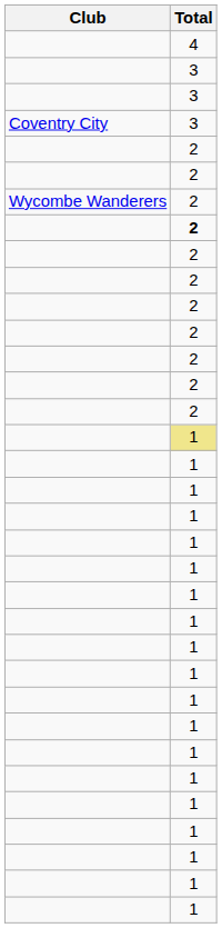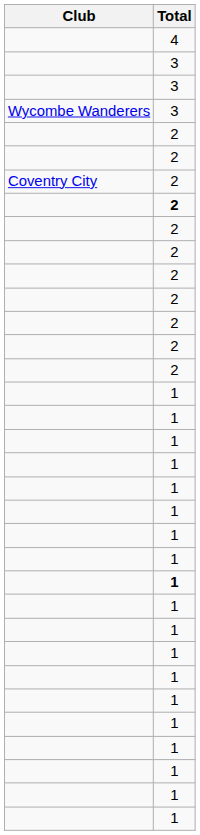row 5 | Club: Coventry City -> Wycombe Wanderers
row 8 | Club: Wycombe Wanderers -> Coventry City
row 17 | Total: khaki background -> no background
row 25 | Total: normal -> bold
